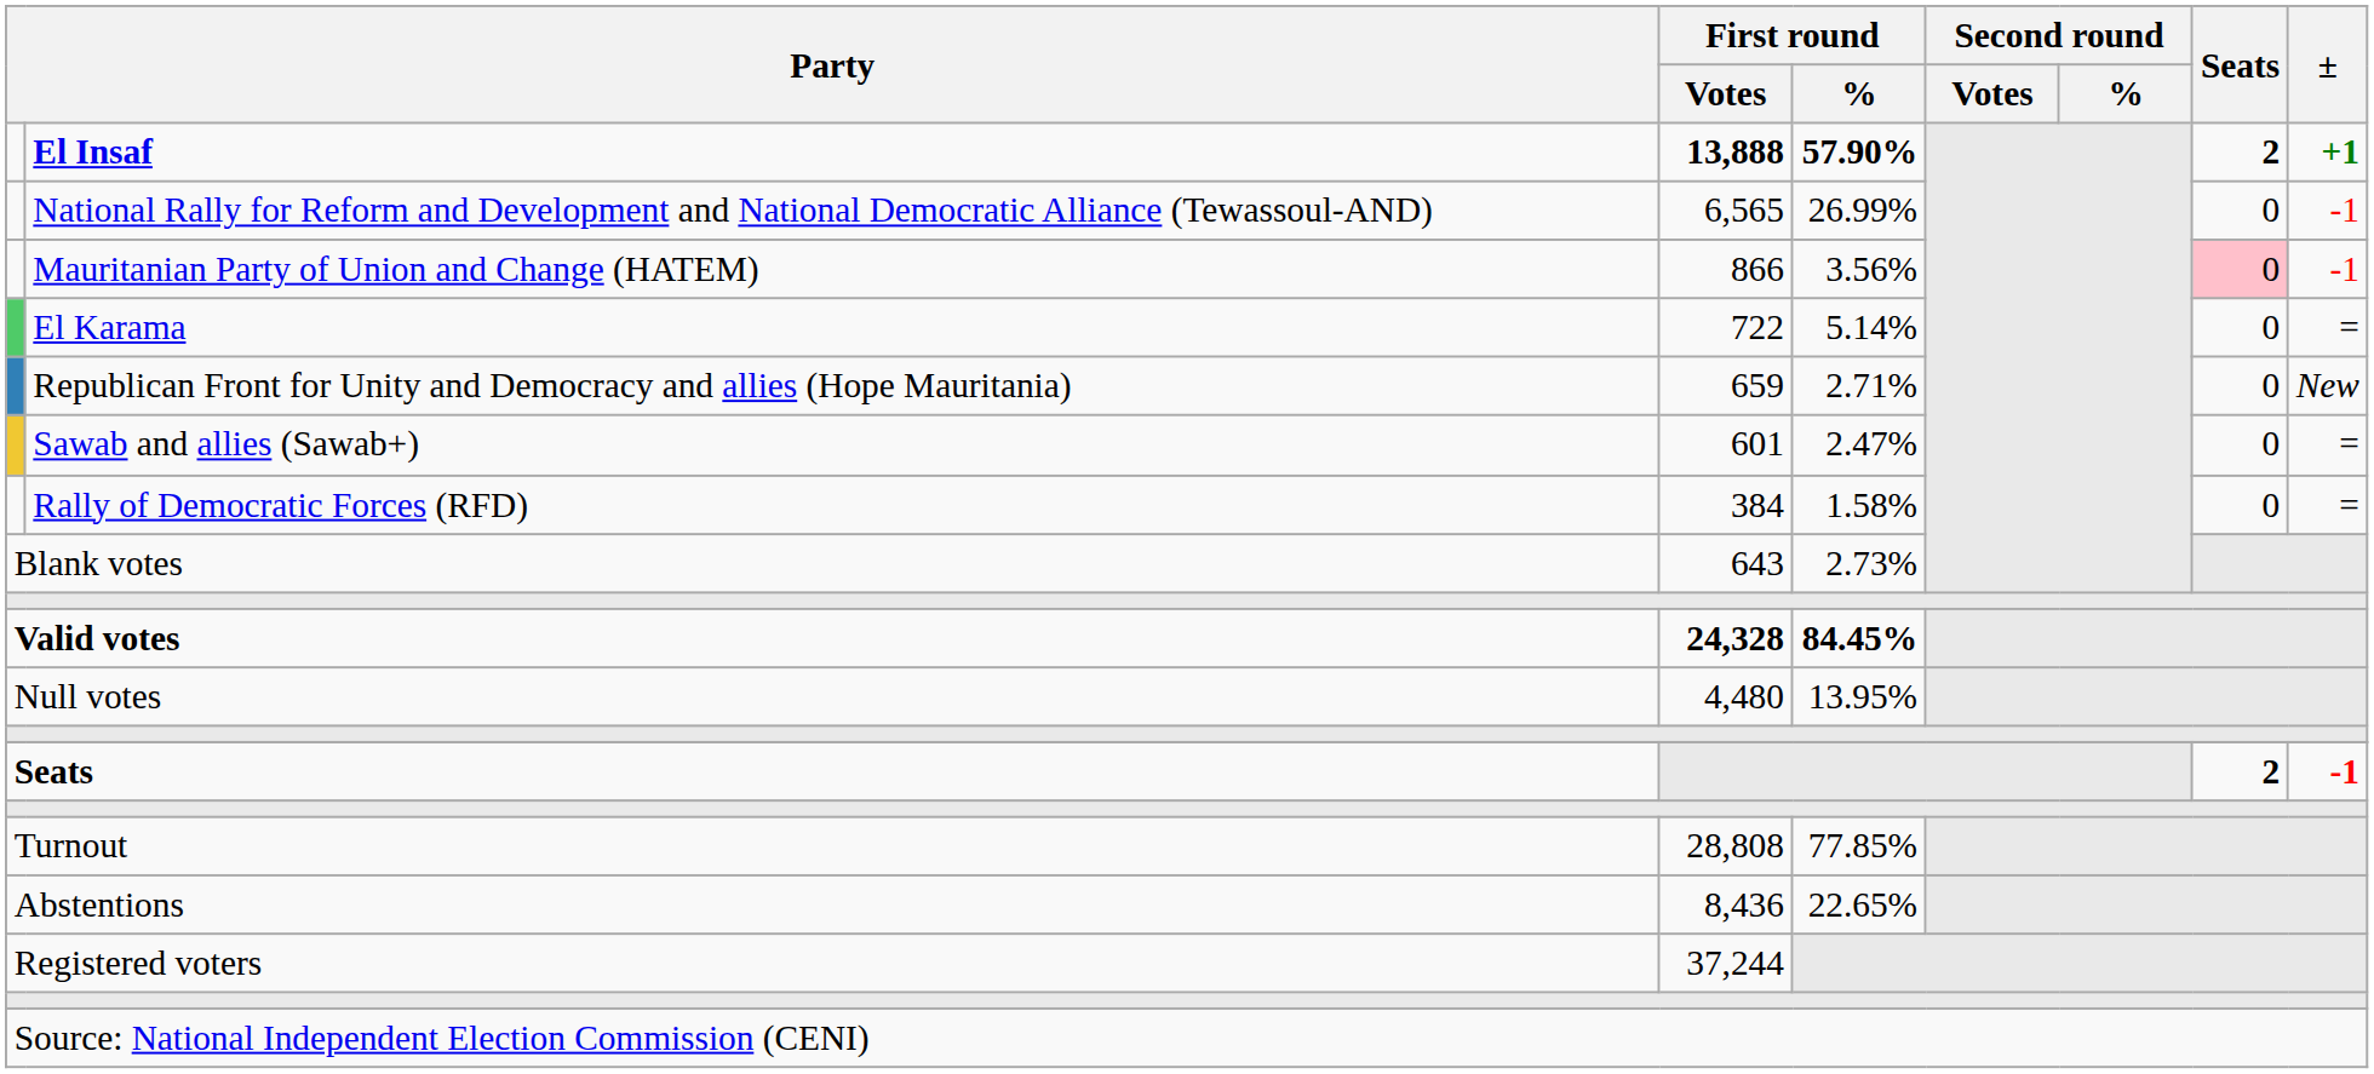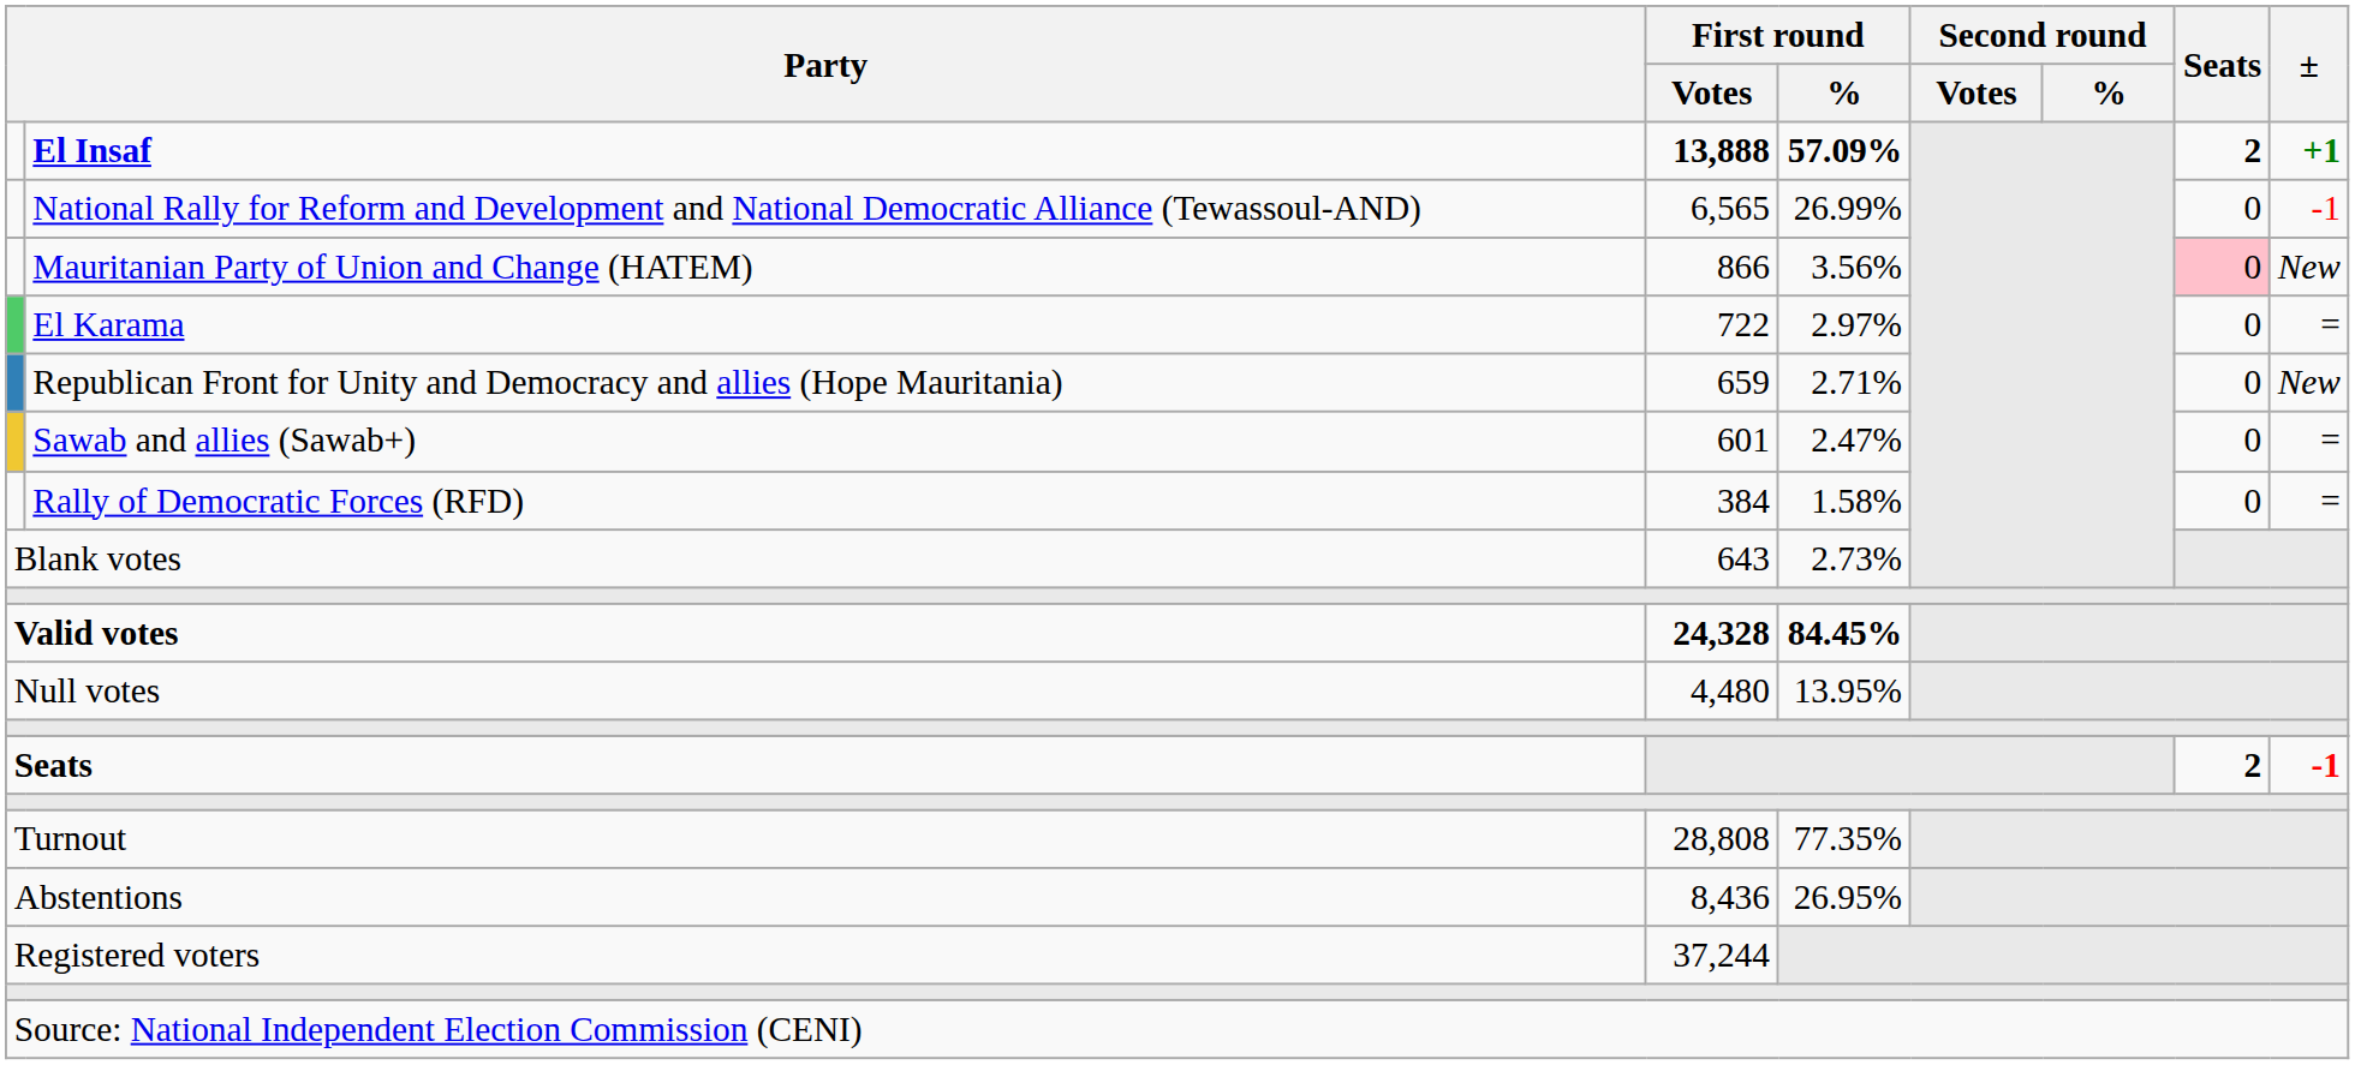El Insaf | First round / %: 57.90% -> 57.09%
Mauritanian Party of Union and Change (HATEM) | ±: -1 -> New
El Karama | First round / %: 5.14% -> 2.97%
Turnout | First round / %: 77.85% -> 77.35%
Abstentions | First round / %: 22.65% -> 26.95%
